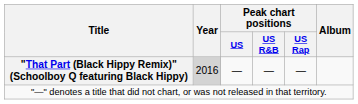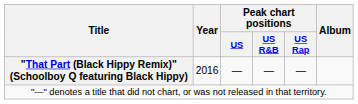row 3 | Year: lightgrey background -> no background
